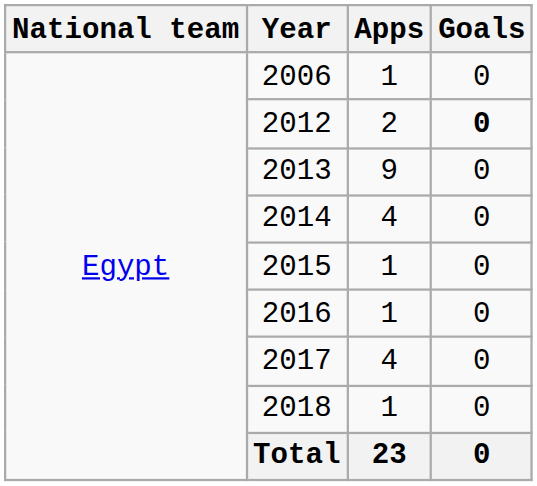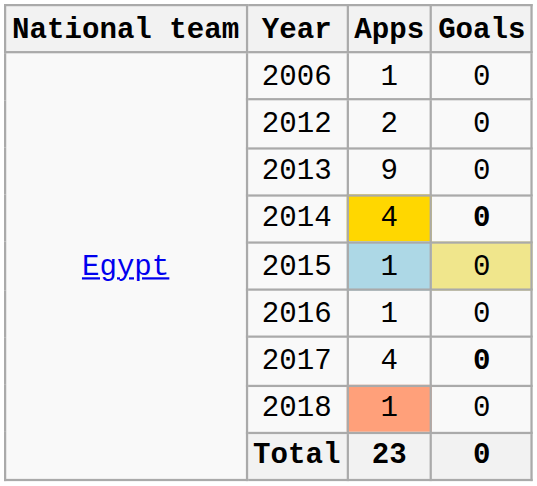2012 | Goals: bold -> normal
2014 | Apps: no background -> gold background
2014 | Goals: normal -> bold
2015 | Apps: no background -> lightblue background
2015 | Goals: no background -> khaki background
2017 | Goals: normal -> bold
2018 | Apps: no background -> lightsalmon background
